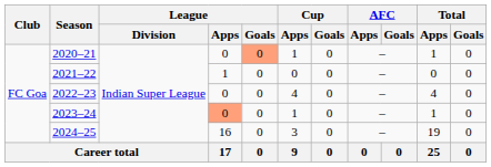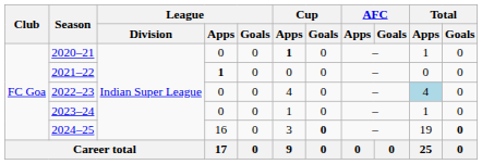2020–21 | League / Goals: lightsalmon background -> no background
2020–21 | Cup / Apps: normal -> bold
2021–22 | League / Apps: normal -> bold
2022–23 | Total / Apps: no background -> lightblue background
2023–24 | League / Apps: lightsalmon background -> no background
2024–25 | Cup / Goals: normal -> bold
2024–25 | Total / Goals: normal -> bold
